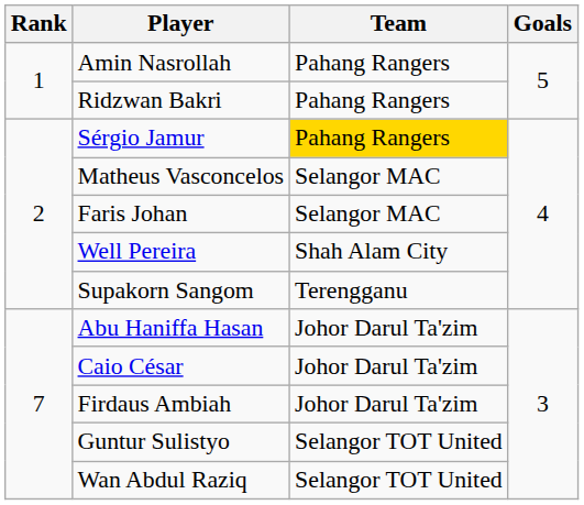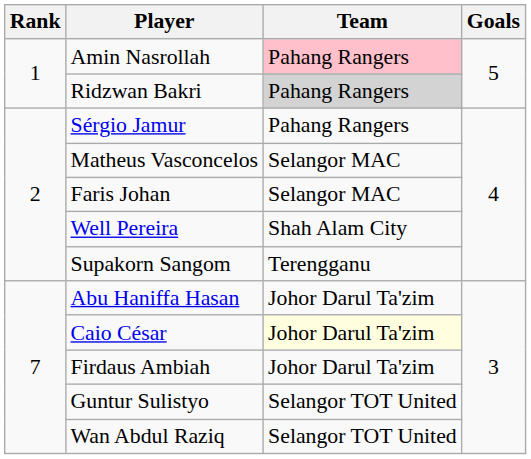Amin Nasrollah | Team: no background -> pink background
Ridzwan Bakri | Team: no background -> lightgrey background
Sérgio Jamur | Team: gold background -> no background
Caio César | Team: no background -> lightyellow background
